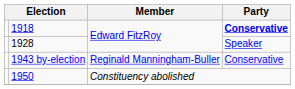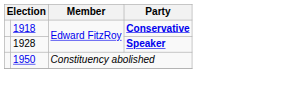1928 | Party: normal -> bold
- row: 1943 by-election | Reginald Manningham-Buller | Conservative
